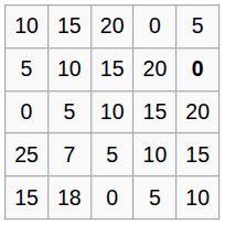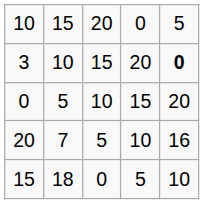row 2 | column 1: 5 -> 3
row 4 | column 1: 25 -> 20
row 4 | column 5: 15 -> 16
